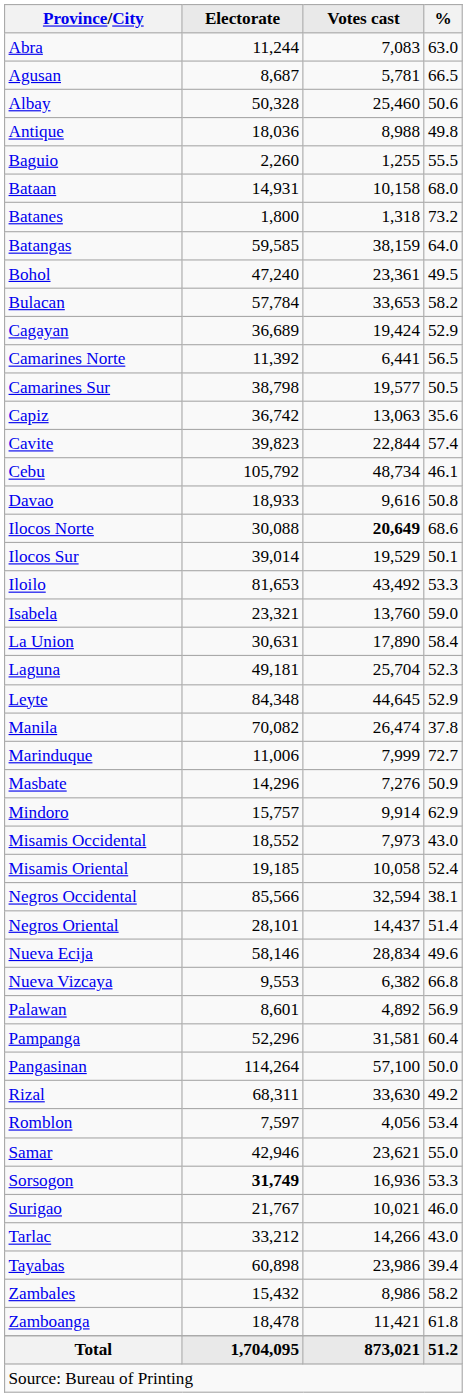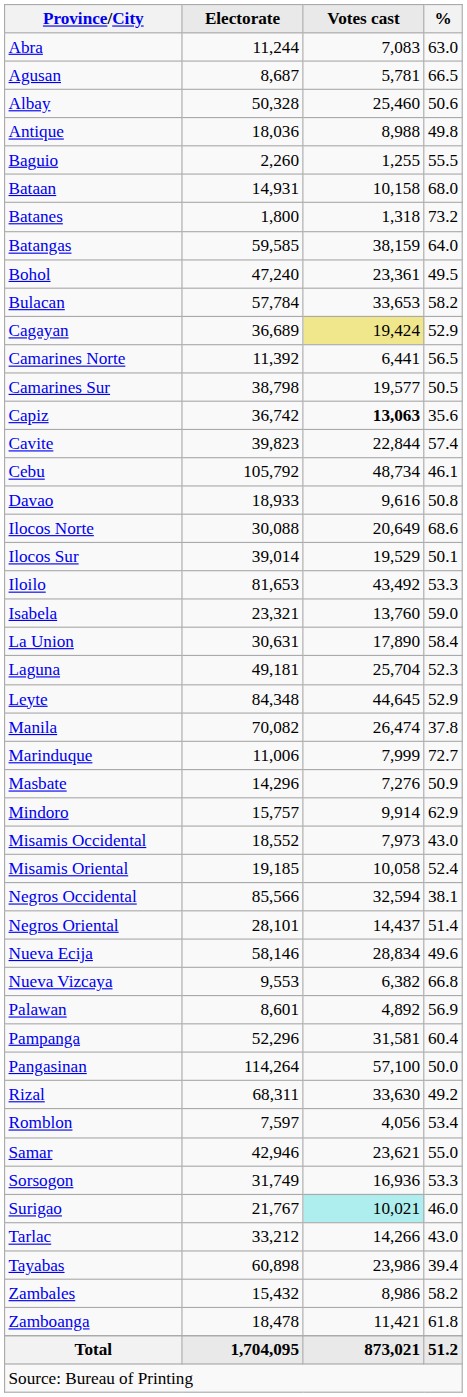Cagayan | Votes cast: no background -> khaki background
Capiz | Votes cast: normal -> bold
Ilocos Norte | Votes cast: bold -> normal
Sorsogon | Electorate: bold -> normal
Surigao | Votes cast: no background -> paleturquoise background
